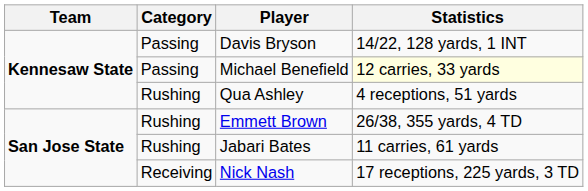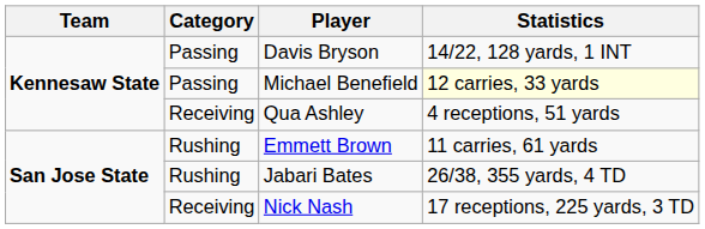Qua Ashley | Category: Rushing -> Receiving
Emmett Brown | Statistics: 26/38, 355 yards, 4 TD -> 11 carries, 61 yards
Jabari Bates | Statistics: 11 carries, 61 yards -> 26/38, 355 yards, 4 TD
